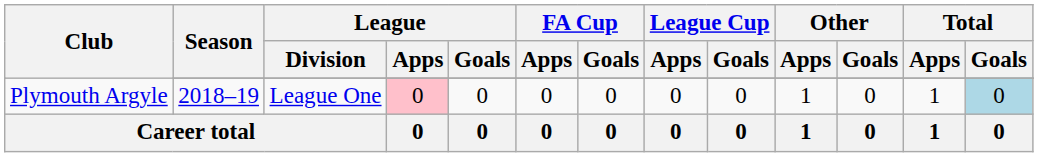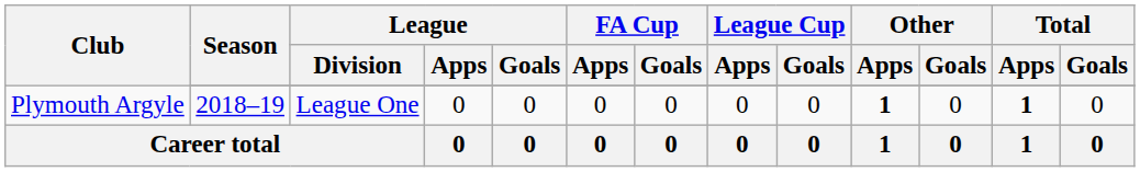League One | League / Apps: pink background -> no background
League One | Other / Apps: normal -> bold
League One | Total / Apps: normal -> bold
League One | Total / Goals: lightblue background -> no background
